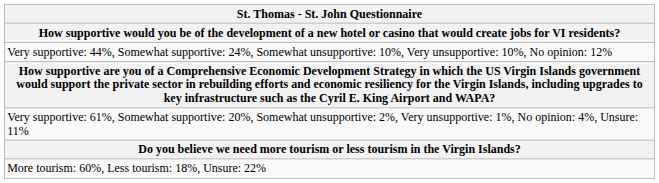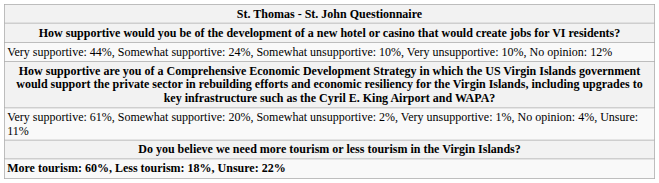More tourism: 60%, Less tourism: 18%, Unsure: 22% | column 1: normal -> bold
